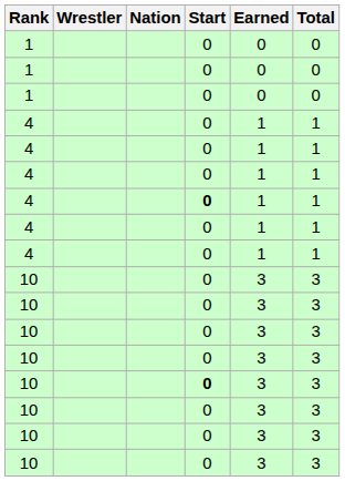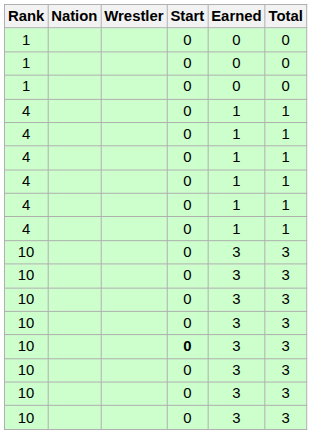columns swapped: Wrestler <-> Nation
row 8 | Start: bold -> normal
